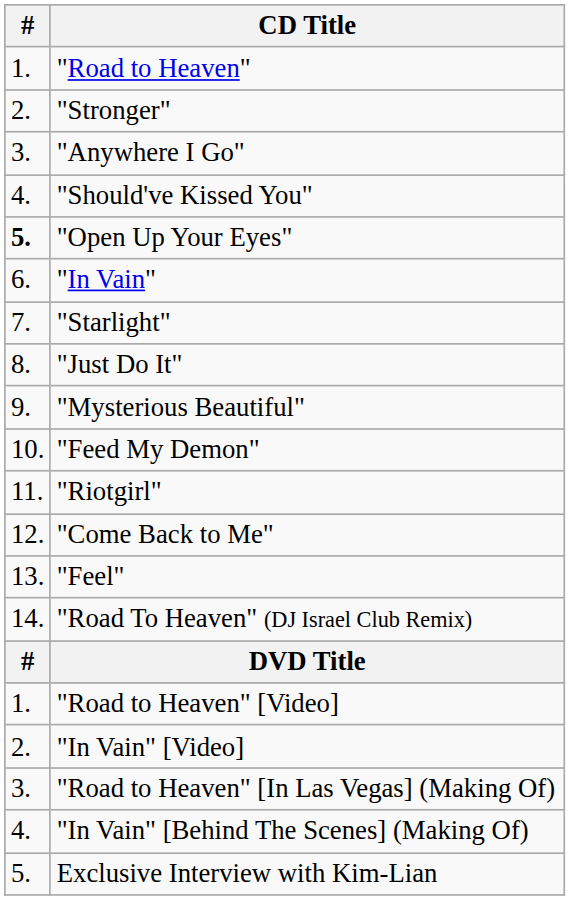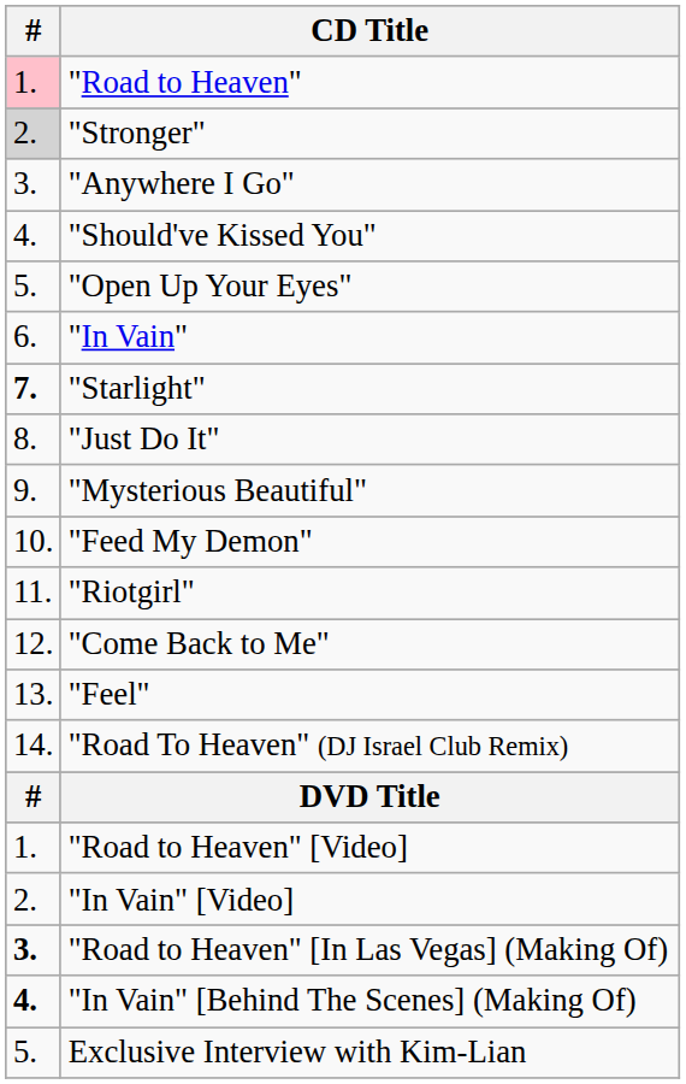"Road to Heaven" | #: no background -> pink background
"Stronger" | #: no background -> lightgrey background
"Open Up Your Eyes" | #: bold -> normal
"Starlight" | #: normal -> bold
"Road to Heaven" [In Las Vegas] (Making Of) | #: normal -> bold
"In Vain" [Behind The Scenes] (Making Of) | #: normal -> bold
